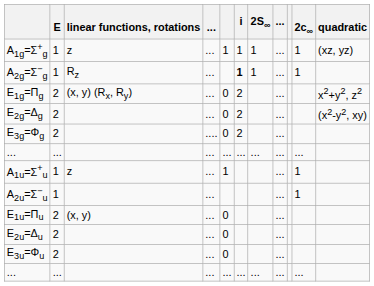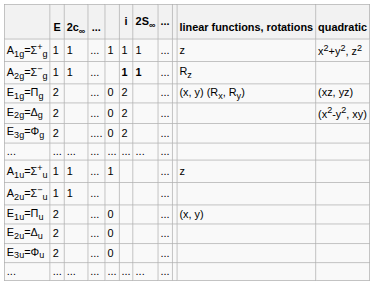columns swapped: 2c∞ <-> linear functions, rotations
A1g=Σ+g | quadratic: (xz, yz) -> x2+y2, z2
A2g=Σ−g | 2S∞: normal -> bold
E1g=Πg | quadratic: x2+y2, z2 -> (xz, yz)
